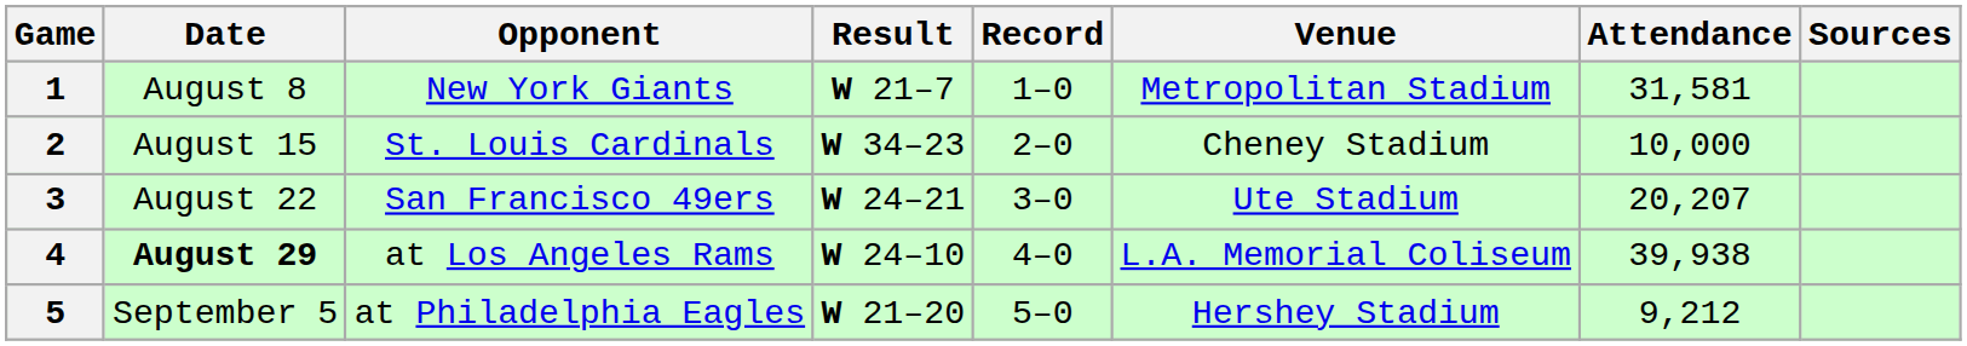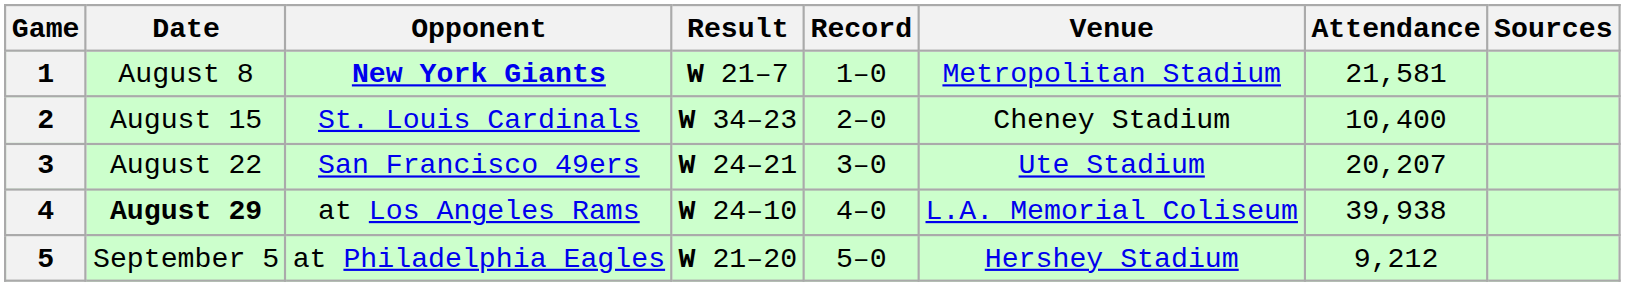1 | Opponent: normal -> bold
1 | Attendance: 31,581 -> 21,581
2 | Attendance: 10,000 -> 10,400
